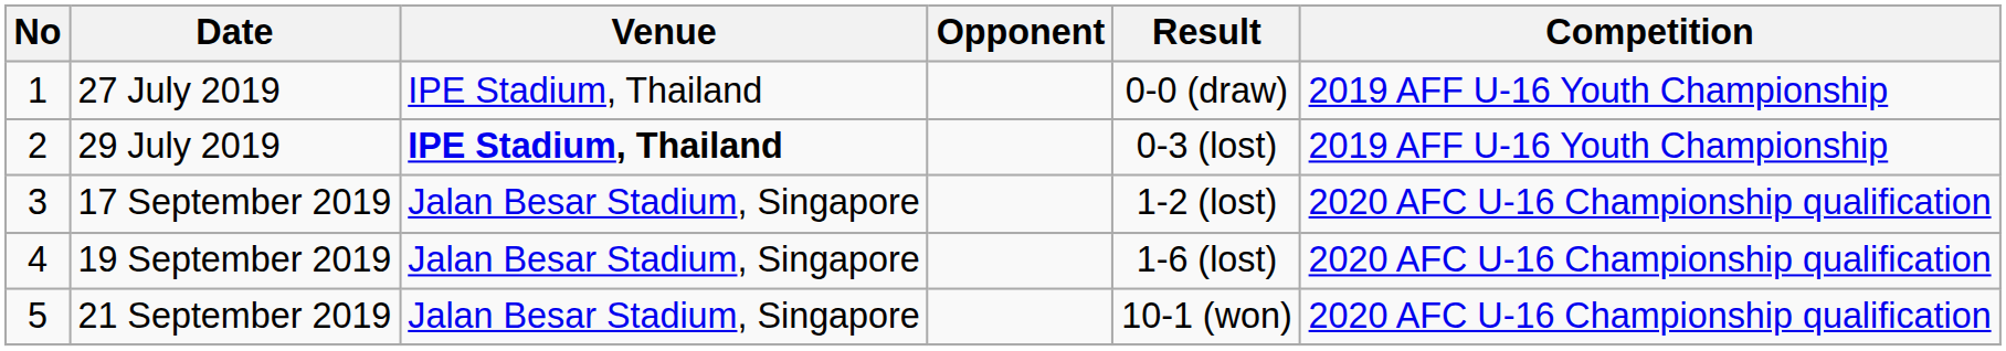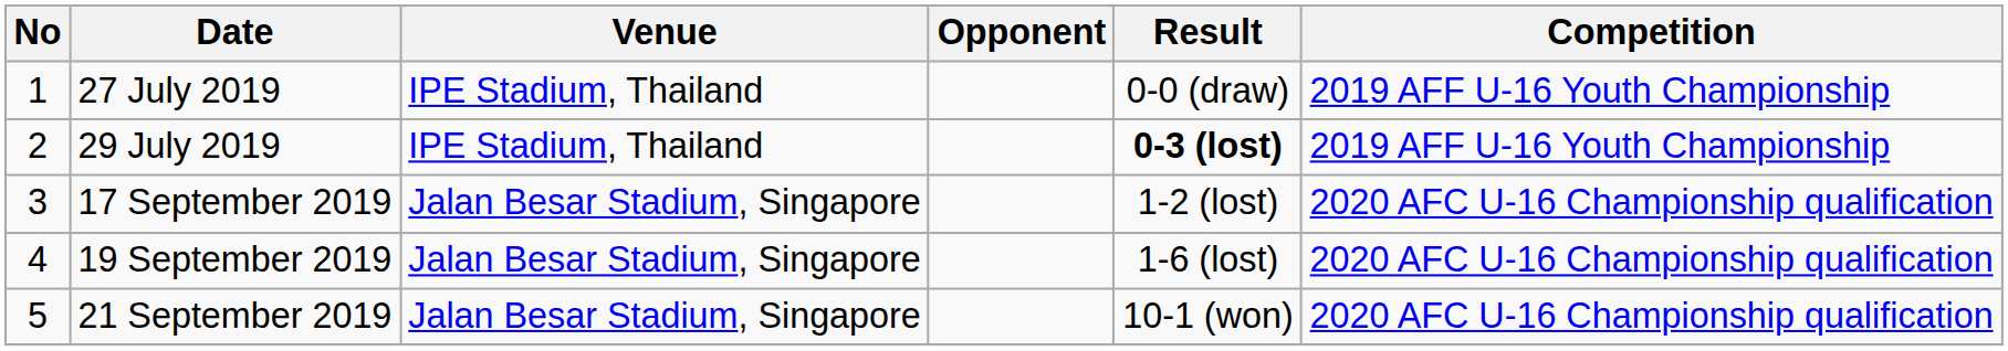29 July 2019 | Venue: bold -> normal
29 July 2019 | Result: normal -> bold
